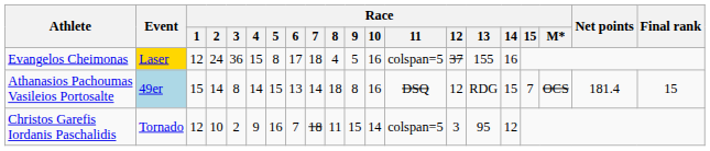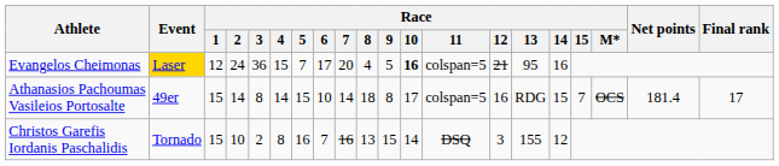Evangelos Cheimonas | Race / 5: 8 -> 7
Evangelos Cheimonas | Race / 7: 18 -> 20
Evangelos Cheimonas | Race / 10: normal -> bold
Evangelos Cheimonas | Race / 12: 37 -> 21
Evangelos Cheimonas | Race / 13: 155 -> 95
Athanasios Pachoumas Vasileios Portosalte | Event: lightblue background -> no background
Athanasios Pachoumas Vasileios Portosalte | Race / 6: 13 -> 10
Athanasios Pachoumas Vasileios Portosalte | Race / 10: 16 -> 17
Athanasios Pachoumas Vasileios Portosalte | Race / 11: DSQ -> colspan=5
Athanasios Pachoumas Vasileios Portosalte | Race / 12: 12 -> 16
Athanasios Pachoumas Vasileios Portosalte | Final rank: 15 -> 17
Christos Garefis Iordanis Paschalidis | Race / 1: 12 -> 15
Christos Garefis Iordanis Paschalidis | Race / 4: 9 -> 8
Christos Garefis Iordanis Paschalidis | Race / 7: 18 -> 16
Christos Garefis Iordanis Paschalidis | Race / 8: 11 -> 13
Christos Garefis Iordanis Paschalidis | Race / 11: colspan=5 -> DSQ
Christos Garefis Iordanis Paschalidis | Race / 13: 95 -> 155
